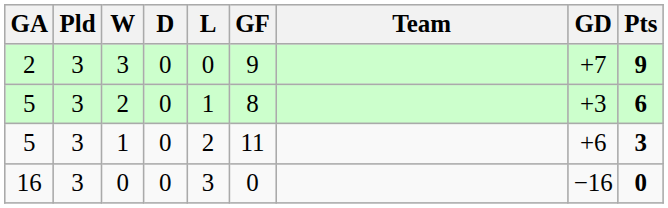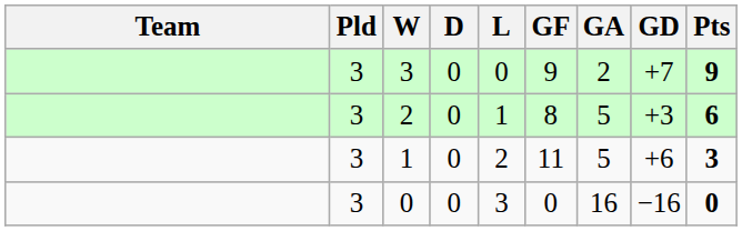columns swapped: Team <-> GA
